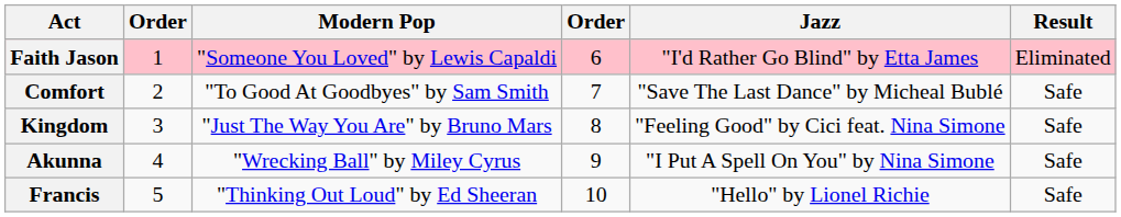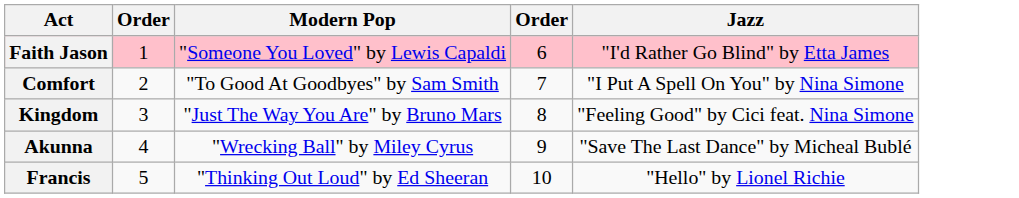- column: Result | Eliminated | Safe | Safe | Safe | Safe
Comfort | Jazz: "Save The Last Dance" by Micheal Bublé -> "I Put A Spell On You" by Nina Simone
Akunna | Jazz: "I Put A Spell On You" by Nina Simone -> "Save The Last Dance" by Micheal Bublé
